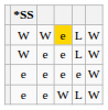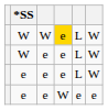row 4 | column 5: e -> L
row 5 | column 5: L -> e
row 5 | column 6: W -> e
